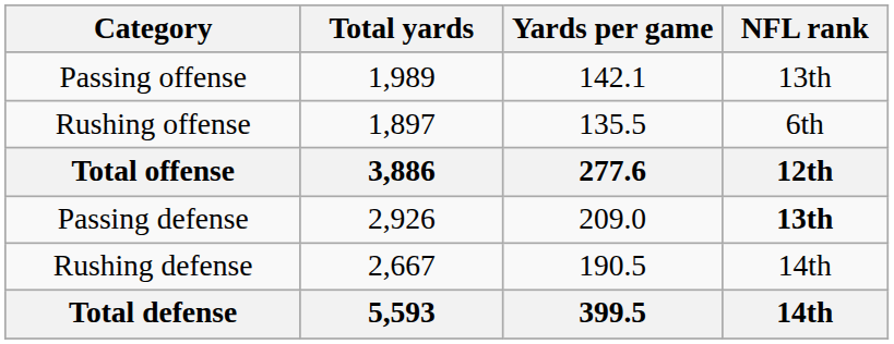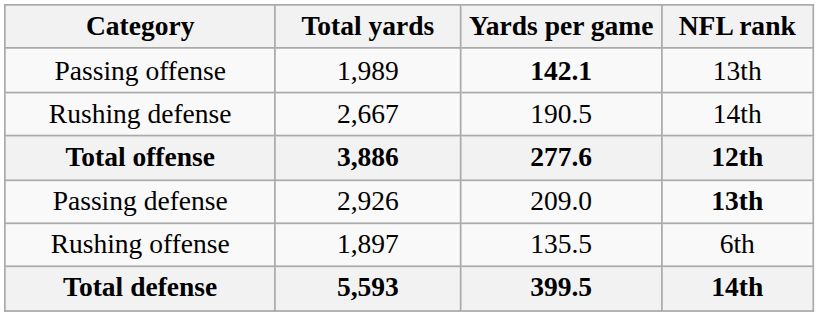Passing offense | Yards per game: normal -> bold
rows swapped: Rushing offense <-> Rushing defense
